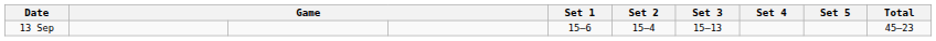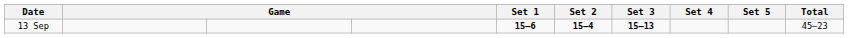13 Sep | Set 1: normal -> bold
13 Sep | Set 2: normal -> bold
13 Sep | Set 3: normal -> bold
